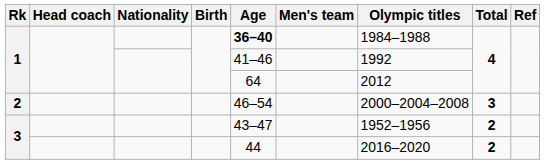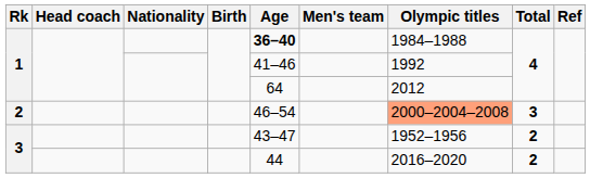row 5 | Olympic titles: no background -> lightsalmon background
